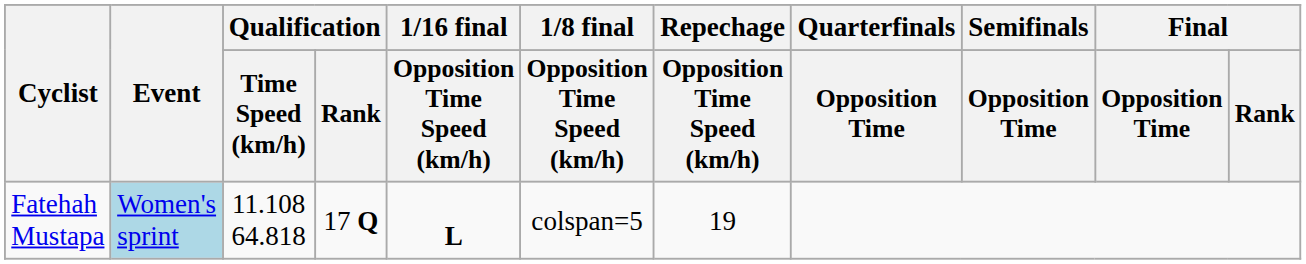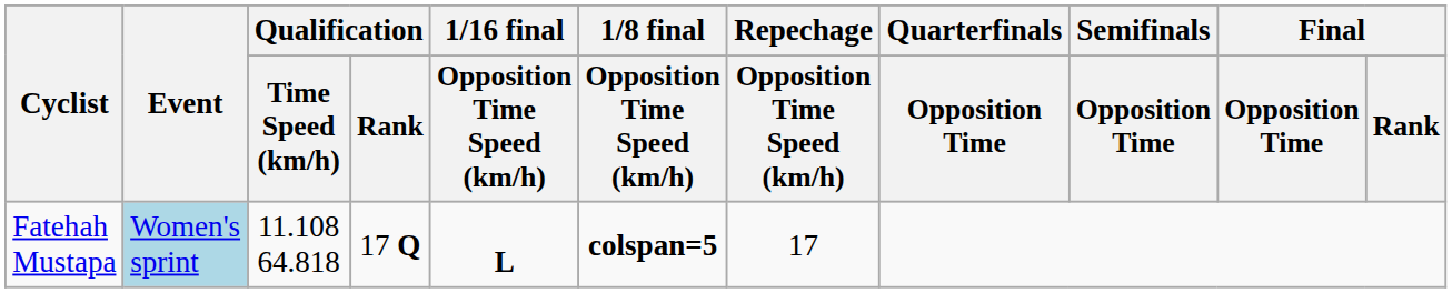Fatehah Mustapa | 1/8 final / Opposition Time Speed (km/h): normal -> bold
Fatehah Mustapa | Repechage / Opposition Time Speed (km/h): 19 -> 17
